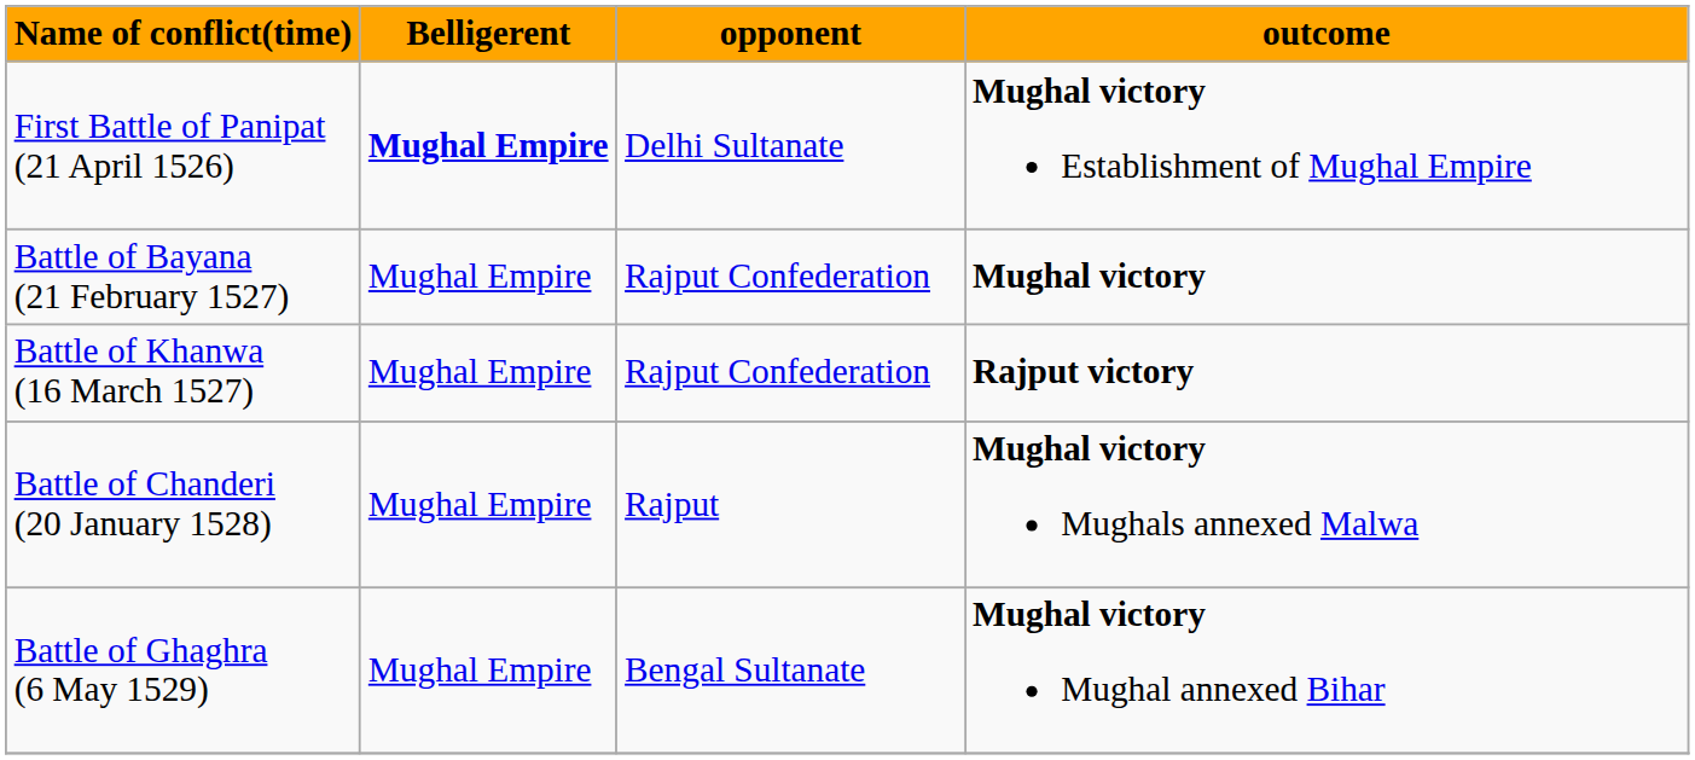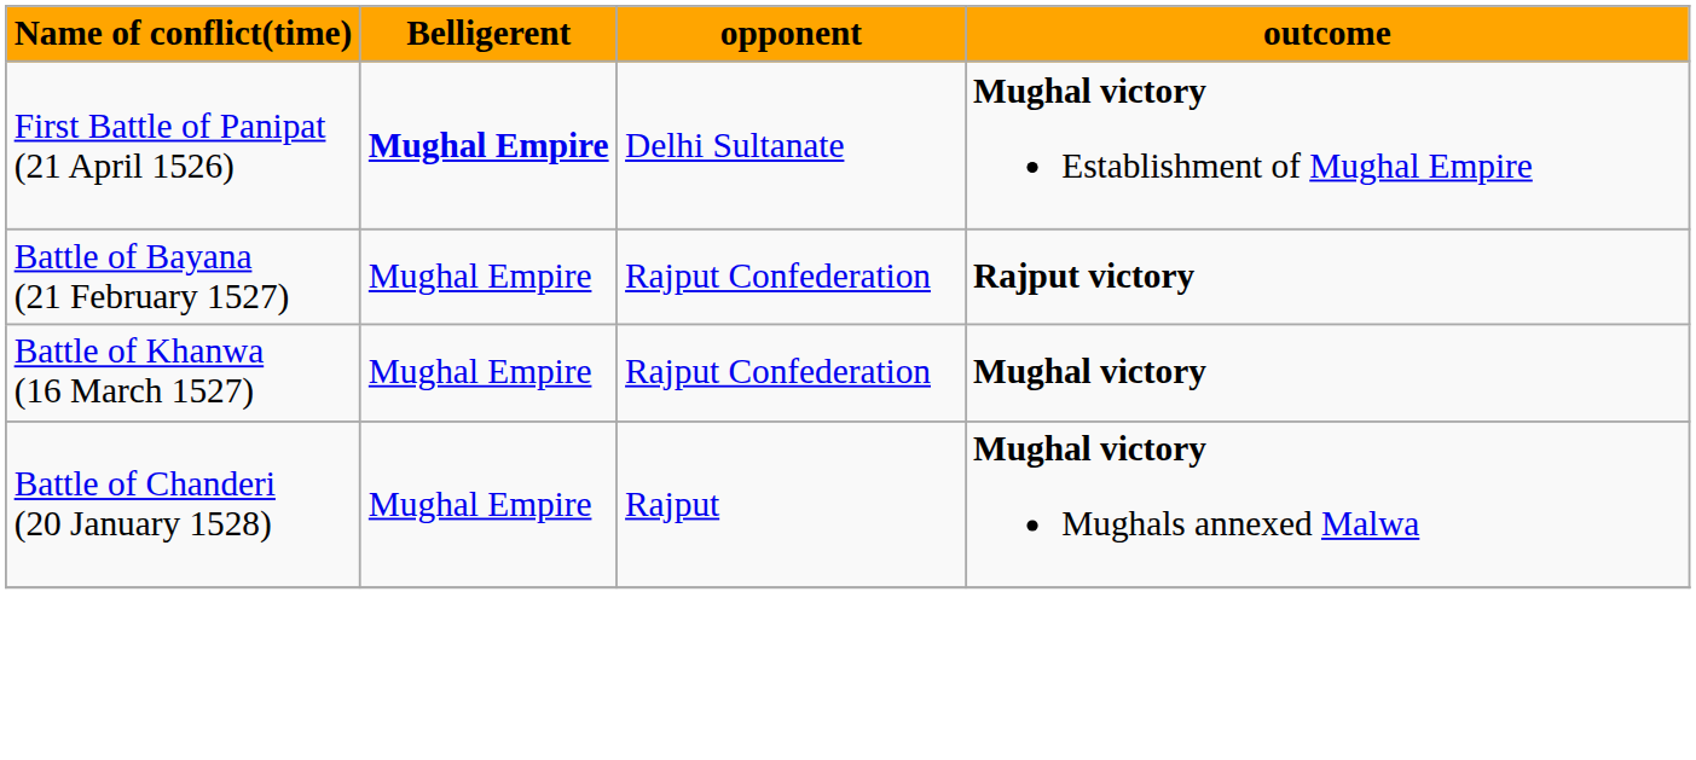Battle of Bayana (21 February 1527) | outcome: Mughal victory -> Rajput victory
Battle of Khanwa (16 March 1527) | outcome: Rajput victory -> Mughal victory
- row: Battle of Ghaghra (6 May 1529) | Mughal Empire | Bengal Sultanate | Mughal victory Mughal annexed Bihar
